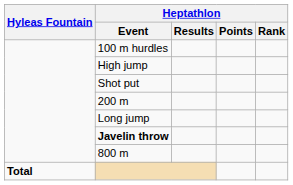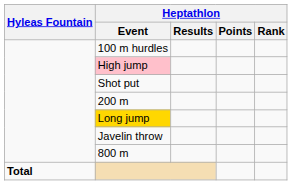High jump | Heptathlon / Event: no background -> pink background
Long jump | Heptathlon / Event: no background -> gold background
Javelin throw | Heptathlon / Event: bold -> normal
